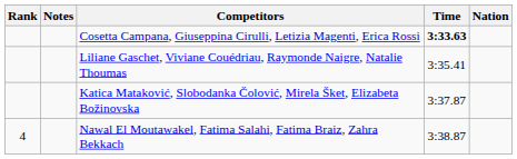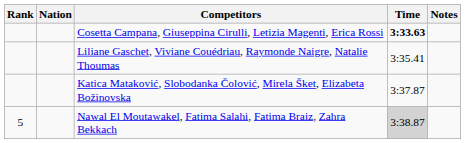columns swapped: Nation <-> Notes
row 5 | Rank: 4 -> 5
row 5 | Time: no background -> lightgrey background
